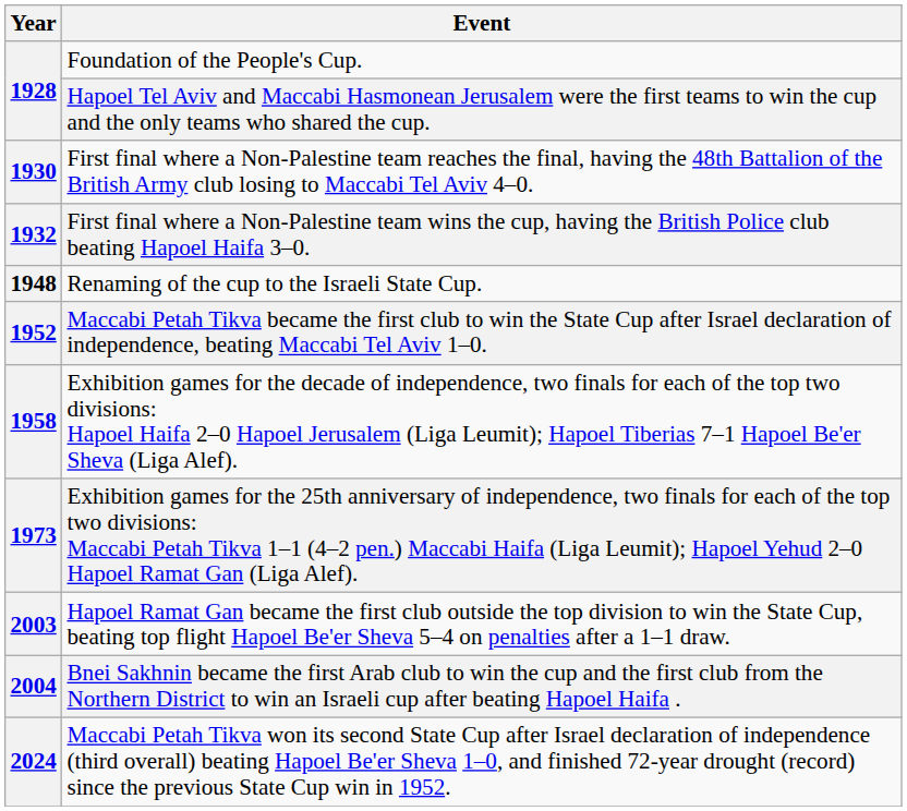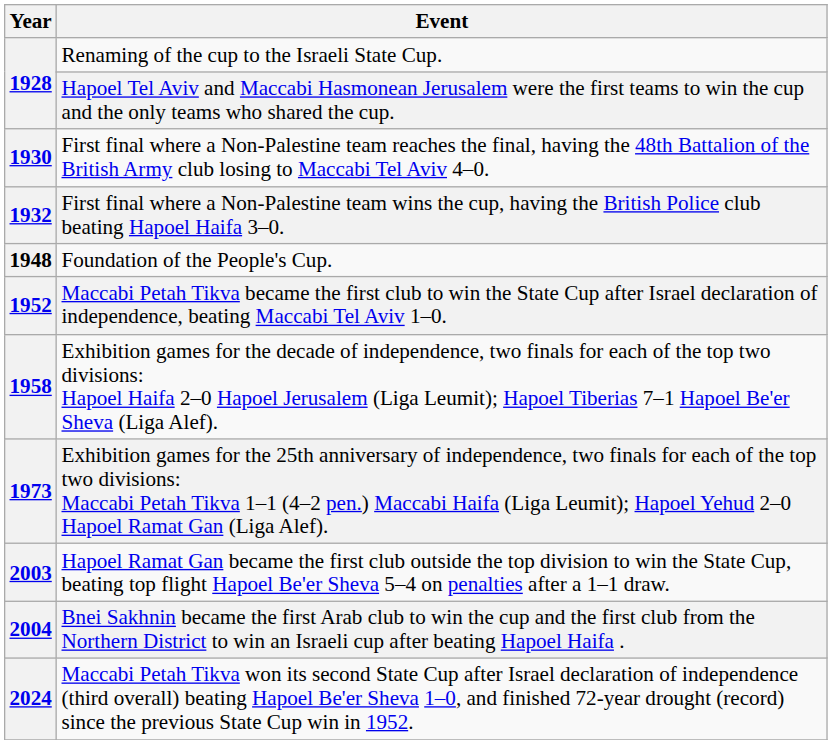row 2 | Event: Foundation of the People's Cup. -> Renaming of the cup to the Israeli State Cup.
row 6 | Event: Renaming of the cup to the Israeli State Cup. -> Foundation of the People's Cup.
